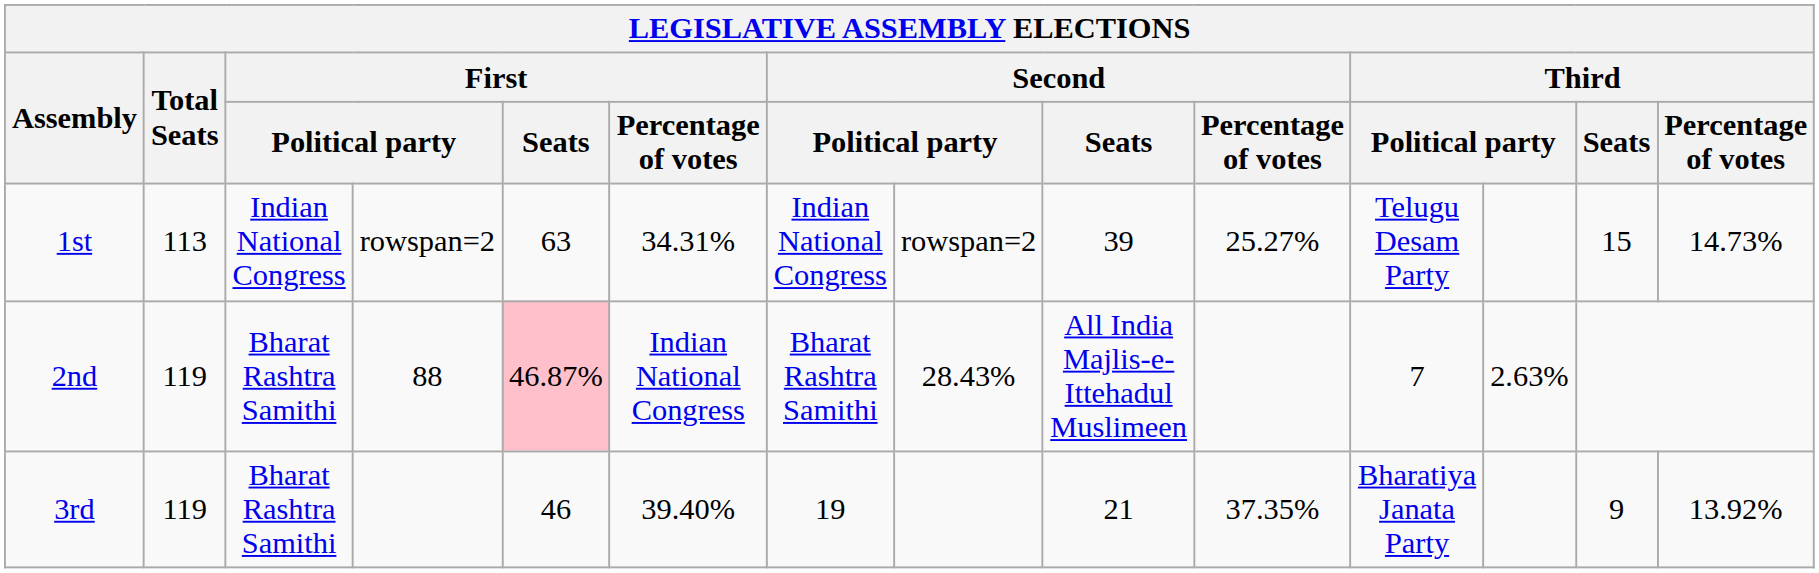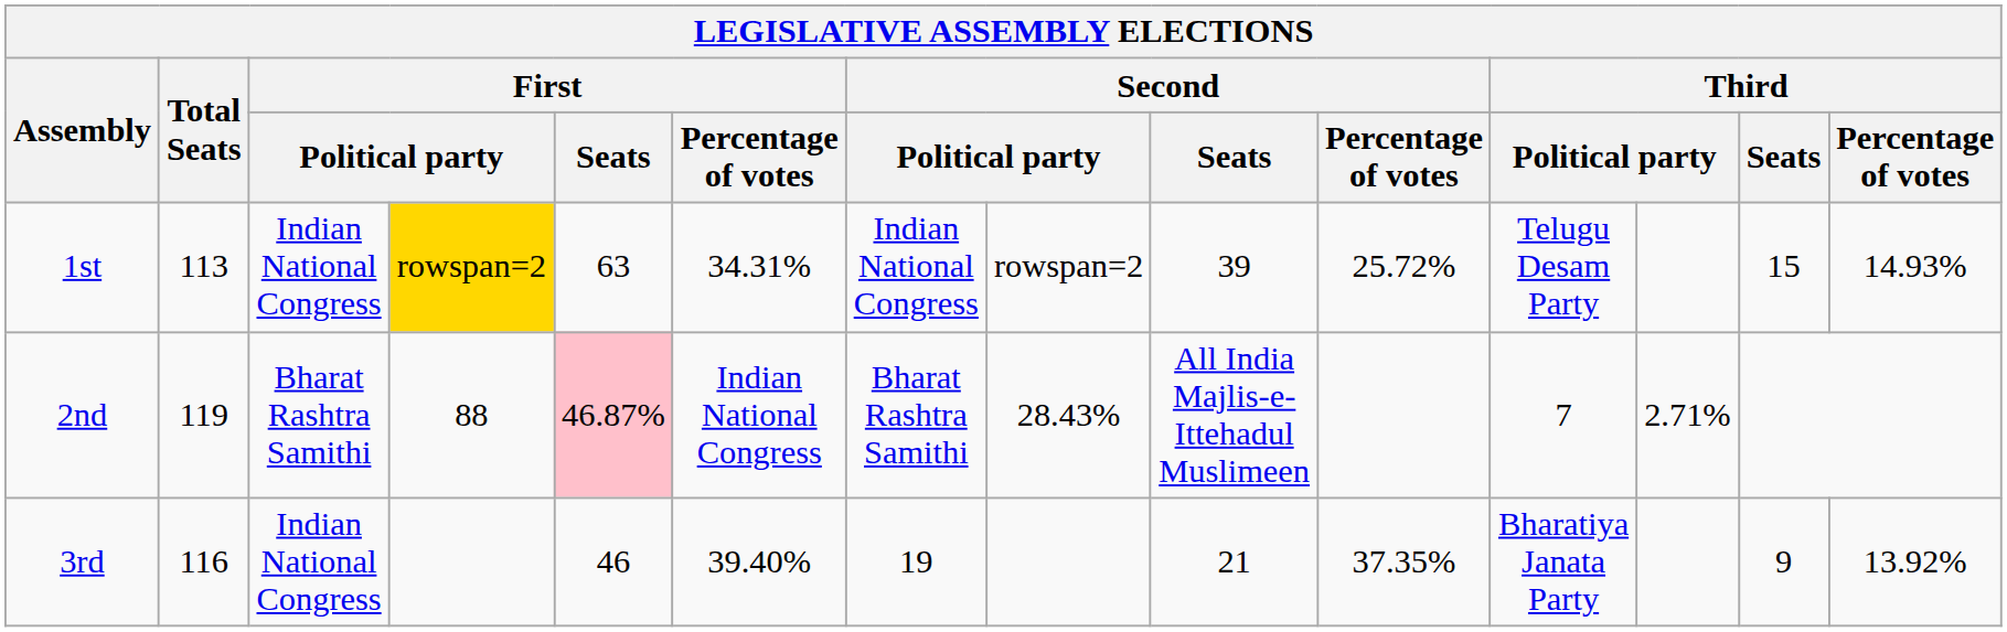1st | column 4: no background -> gold background
1st | Second / Percentage of votes: 25.27% -> 25.72%
1st | Third / Percentage of votes: 14.73% -> 14.93%
2nd | column 12: 2.63% -> 2.71%
3rd | Total Seats: 119 -> 116
3rd | column 3: Bharat Rashtra Samithi -> Indian National Congress
